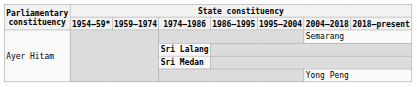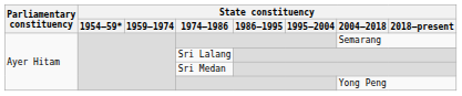Sri Lalang | State constituency / 1974–1986: bold -> normal
Sri Medan | State constituency / 1974–1986: bold -> normal
